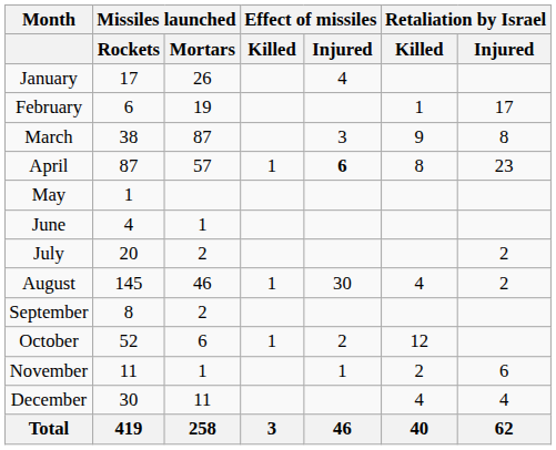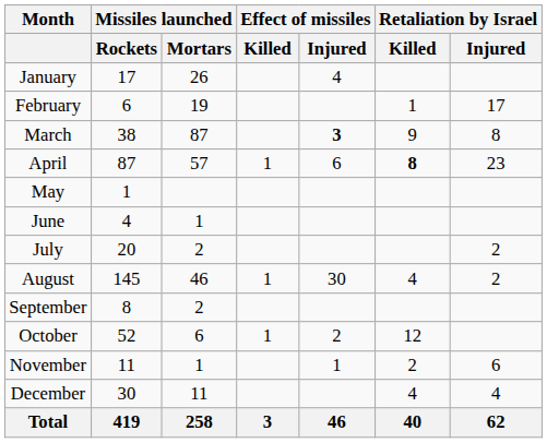March | Effect of missiles / Injured: normal -> bold
April | Effect of missiles / Injured: bold -> normal
April | Retaliation by Israel / Killed: normal -> bold
